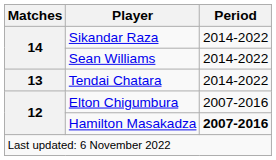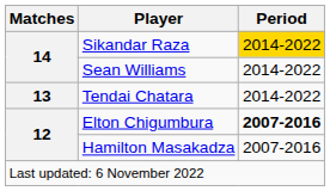Sikandar Raza | Period: no background -> gold background
Elton Chigumbura | Period: normal -> bold
Hamilton Masakadza | Period: bold -> normal
